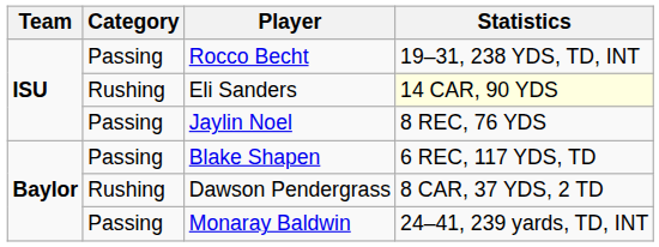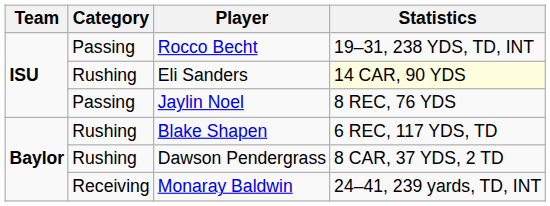Blake Shapen | Category: Passing -> Rushing
Monaray Baldwin | Category: Passing -> Receiving
